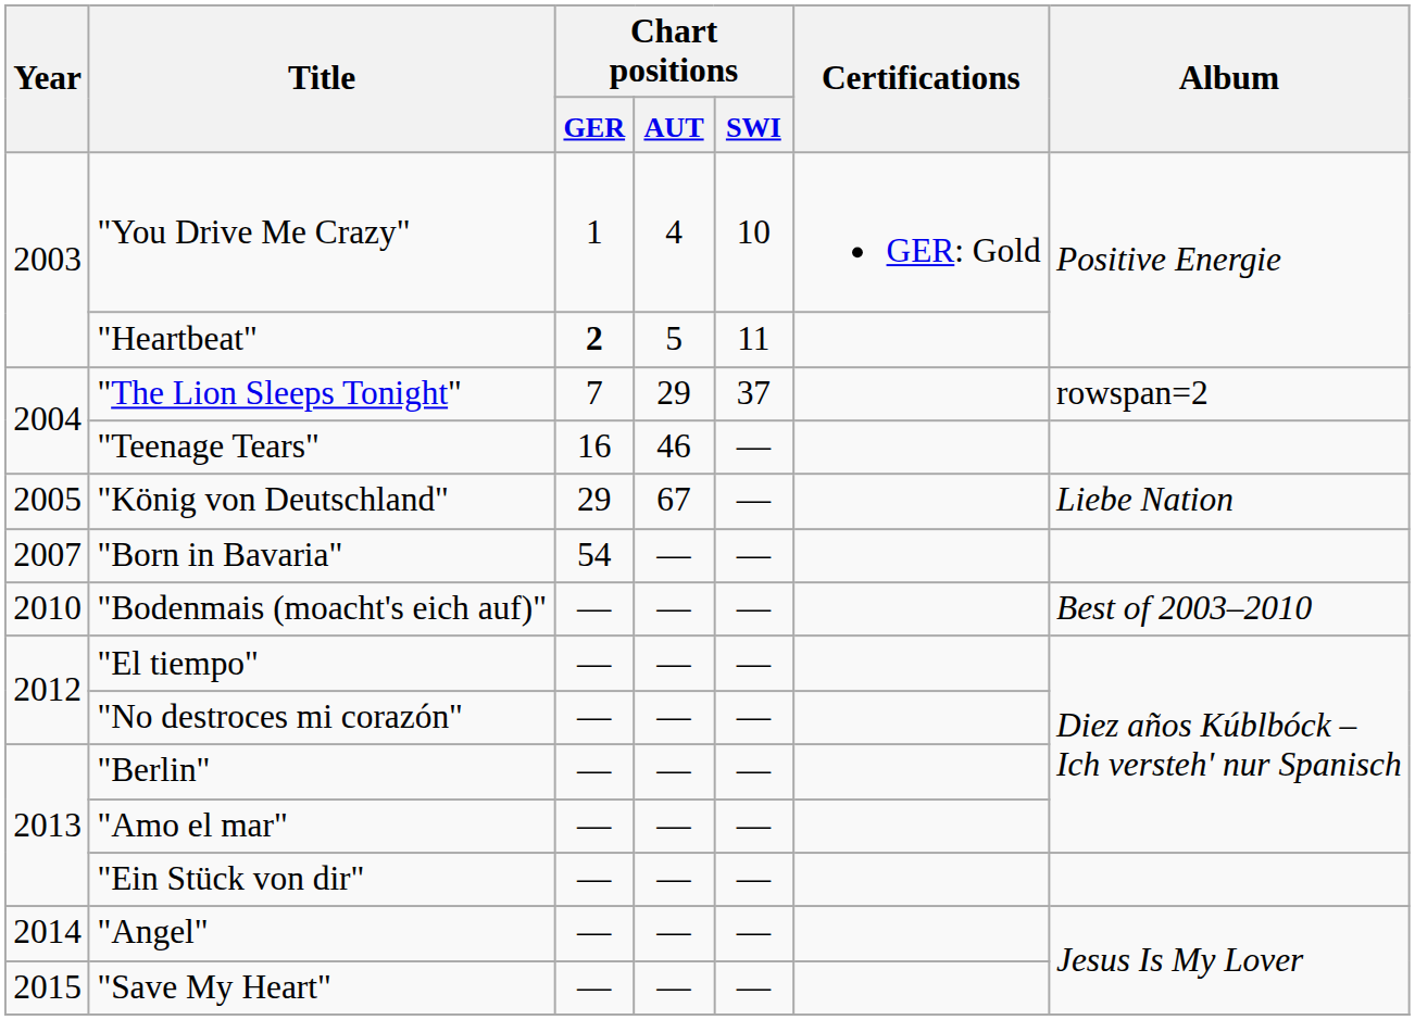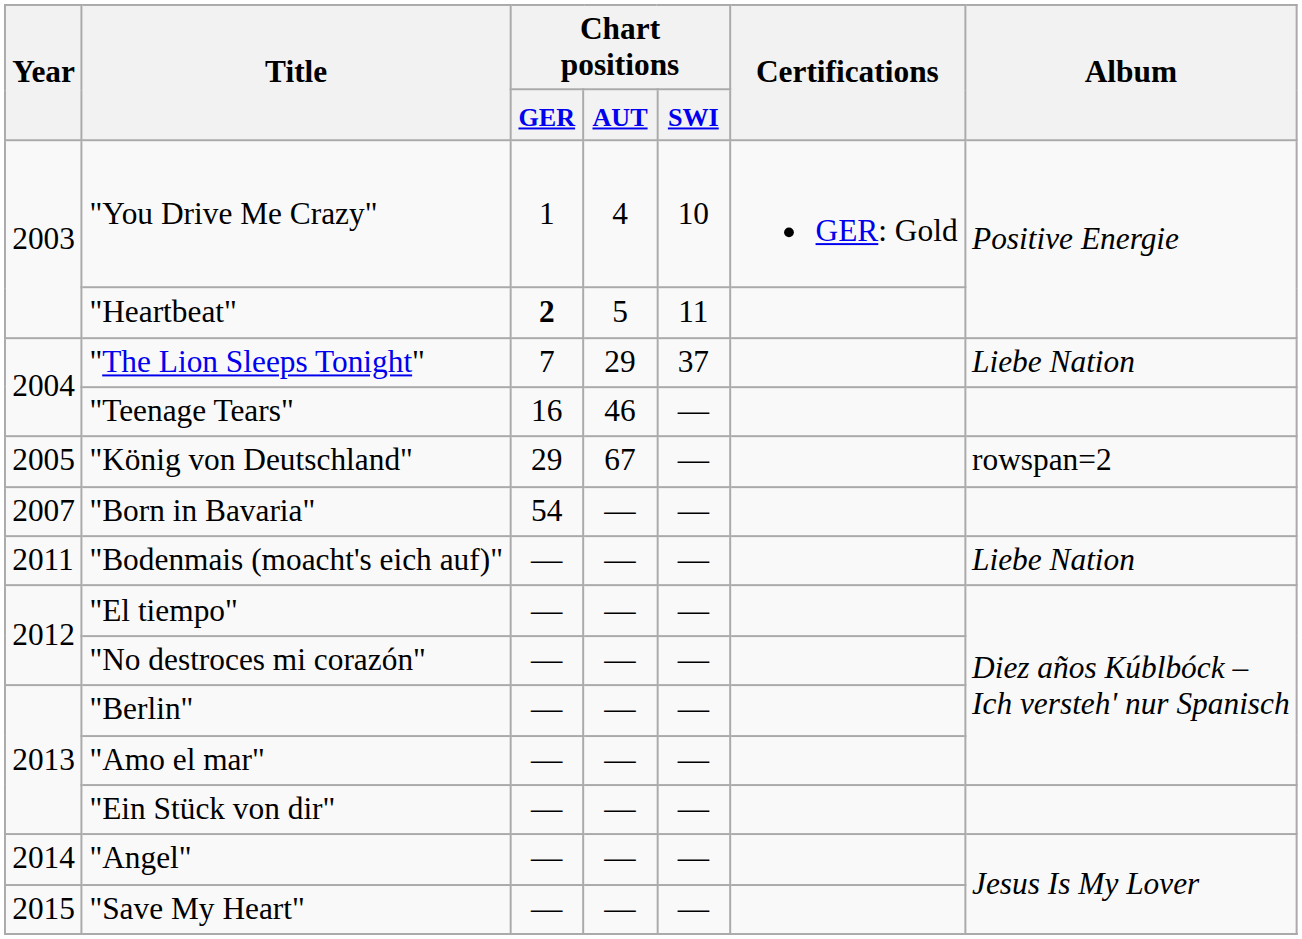"The Lion Sleeps Tonight" | Album: rowspan=2 -> Liebe Nation
"König von Deutschland" | Album: Liebe Nation -> rowspan=2
"Bodenmais (moacht's eich auf)" | Year: 2010 -> 2011
"Bodenmais (moacht's eich auf)" | Album: Best of 2003–2010 -> Liebe Nation
